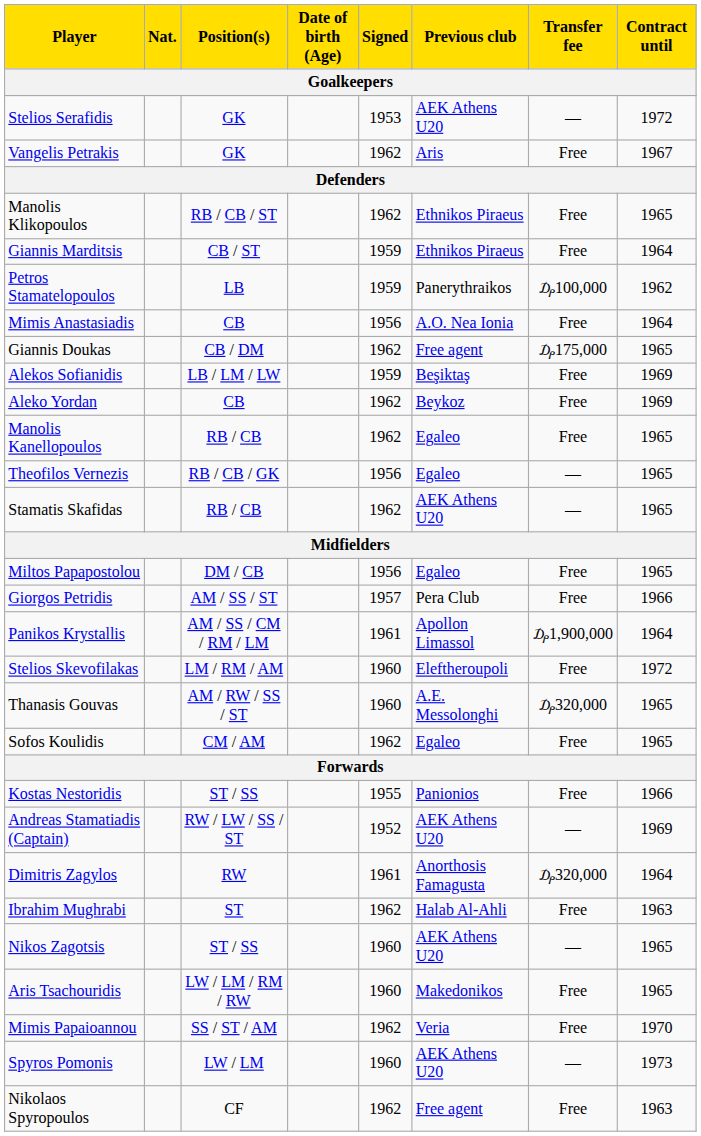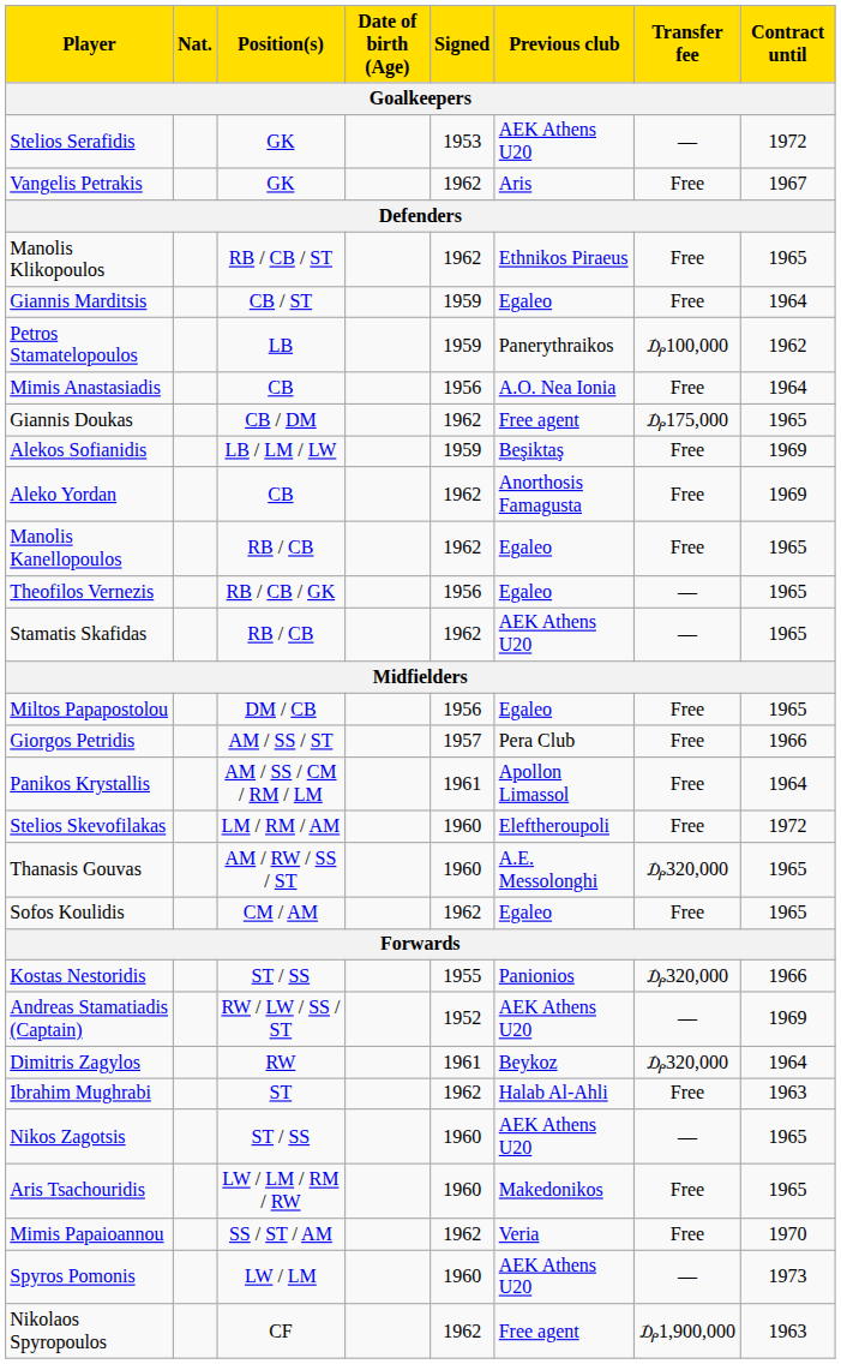Giannis Marditsis | Previous club: Ethnikos Piraeus -> Egaleo
Aleko Yordan | Previous club: Beykoz -> Anorthosis Famagusta
Panikos Krystallis | Transfer fee: ₯1,900,000 -> Free
Kostas Nestoridis | Transfer fee: Free -> ₯320,000
Dimitris Zagylos | Previous club: Anorthosis Famagusta -> Beykoz
Nikolaos Spyropoulos | Transfer fee: Free -> ₯1,900,000
